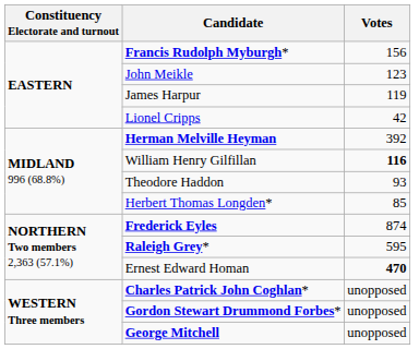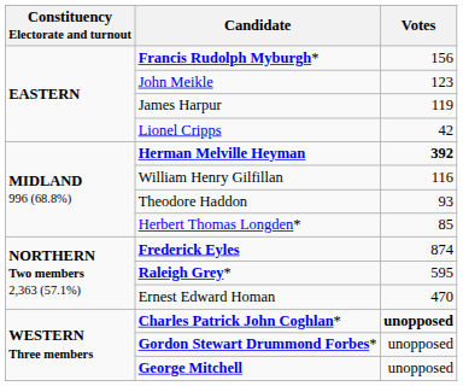Herman Melville Heyman | Votes: normal -> bold
William Henry Gilfillan | Votes: bold -> normal
Ernest Edward Homan | Votes: bold -> normal
Charles Patrick John Coghlan* | Votes: normal -> bold
